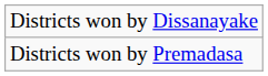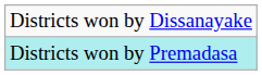row 2 | column 1: no background -> paleturquoise background
